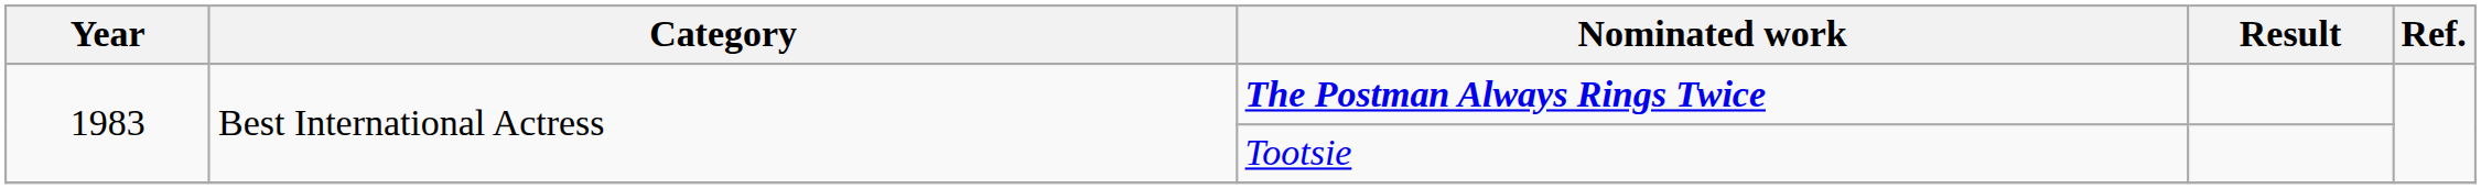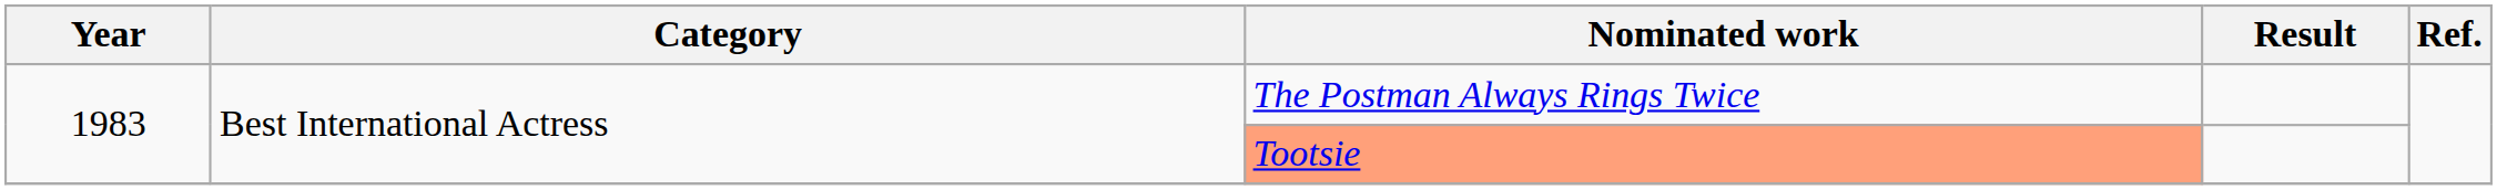The Postman Always Rings Twice | Nominated work: bold -> normal
Tootsie | Nominated work: no background -> lightsalmon background
